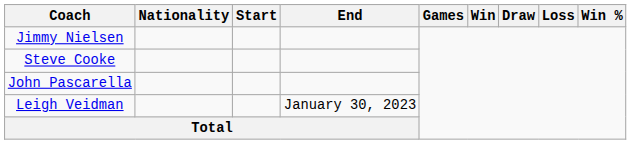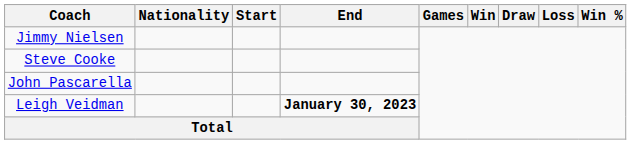Leigh Veidman | End: normal -> bold
